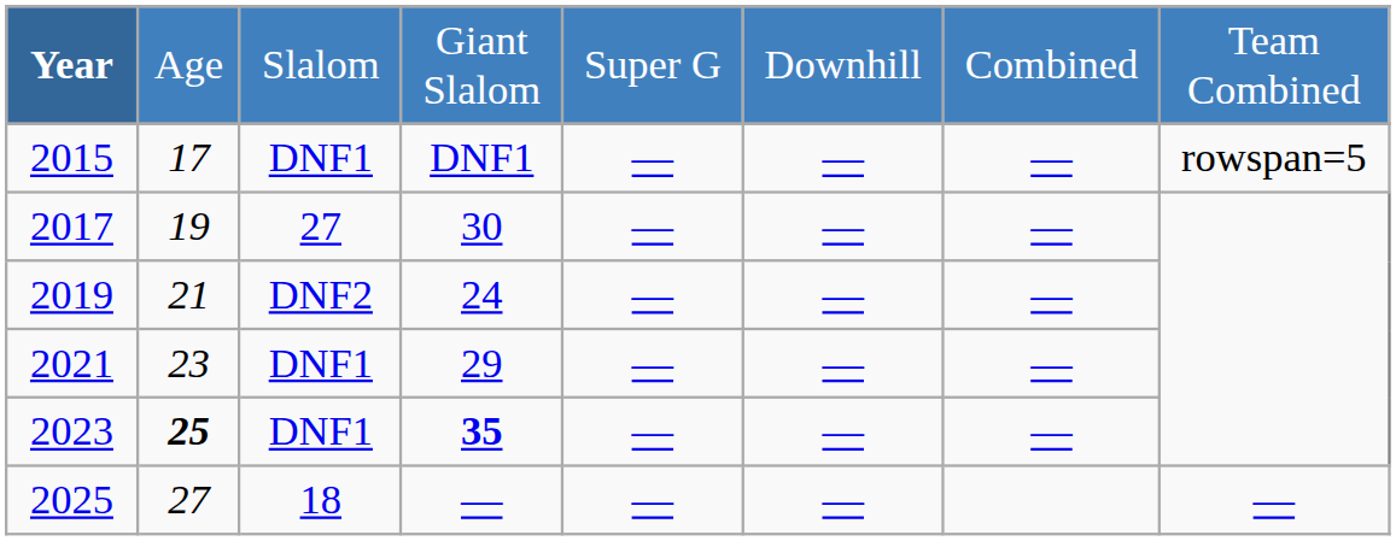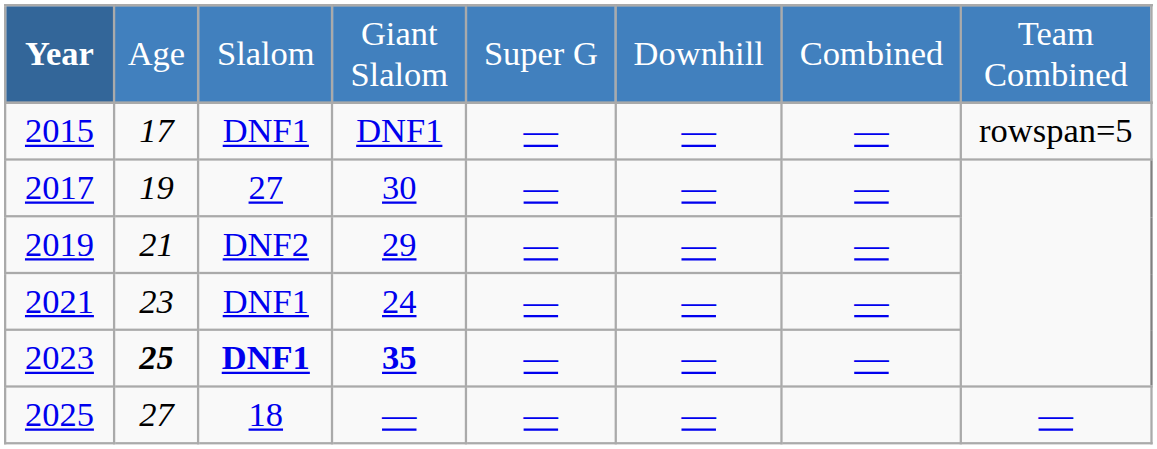2019 | column 4: 24 -> 29
2021 | column 4: 29 -> 24
2023 | column 3: normal -> bold
